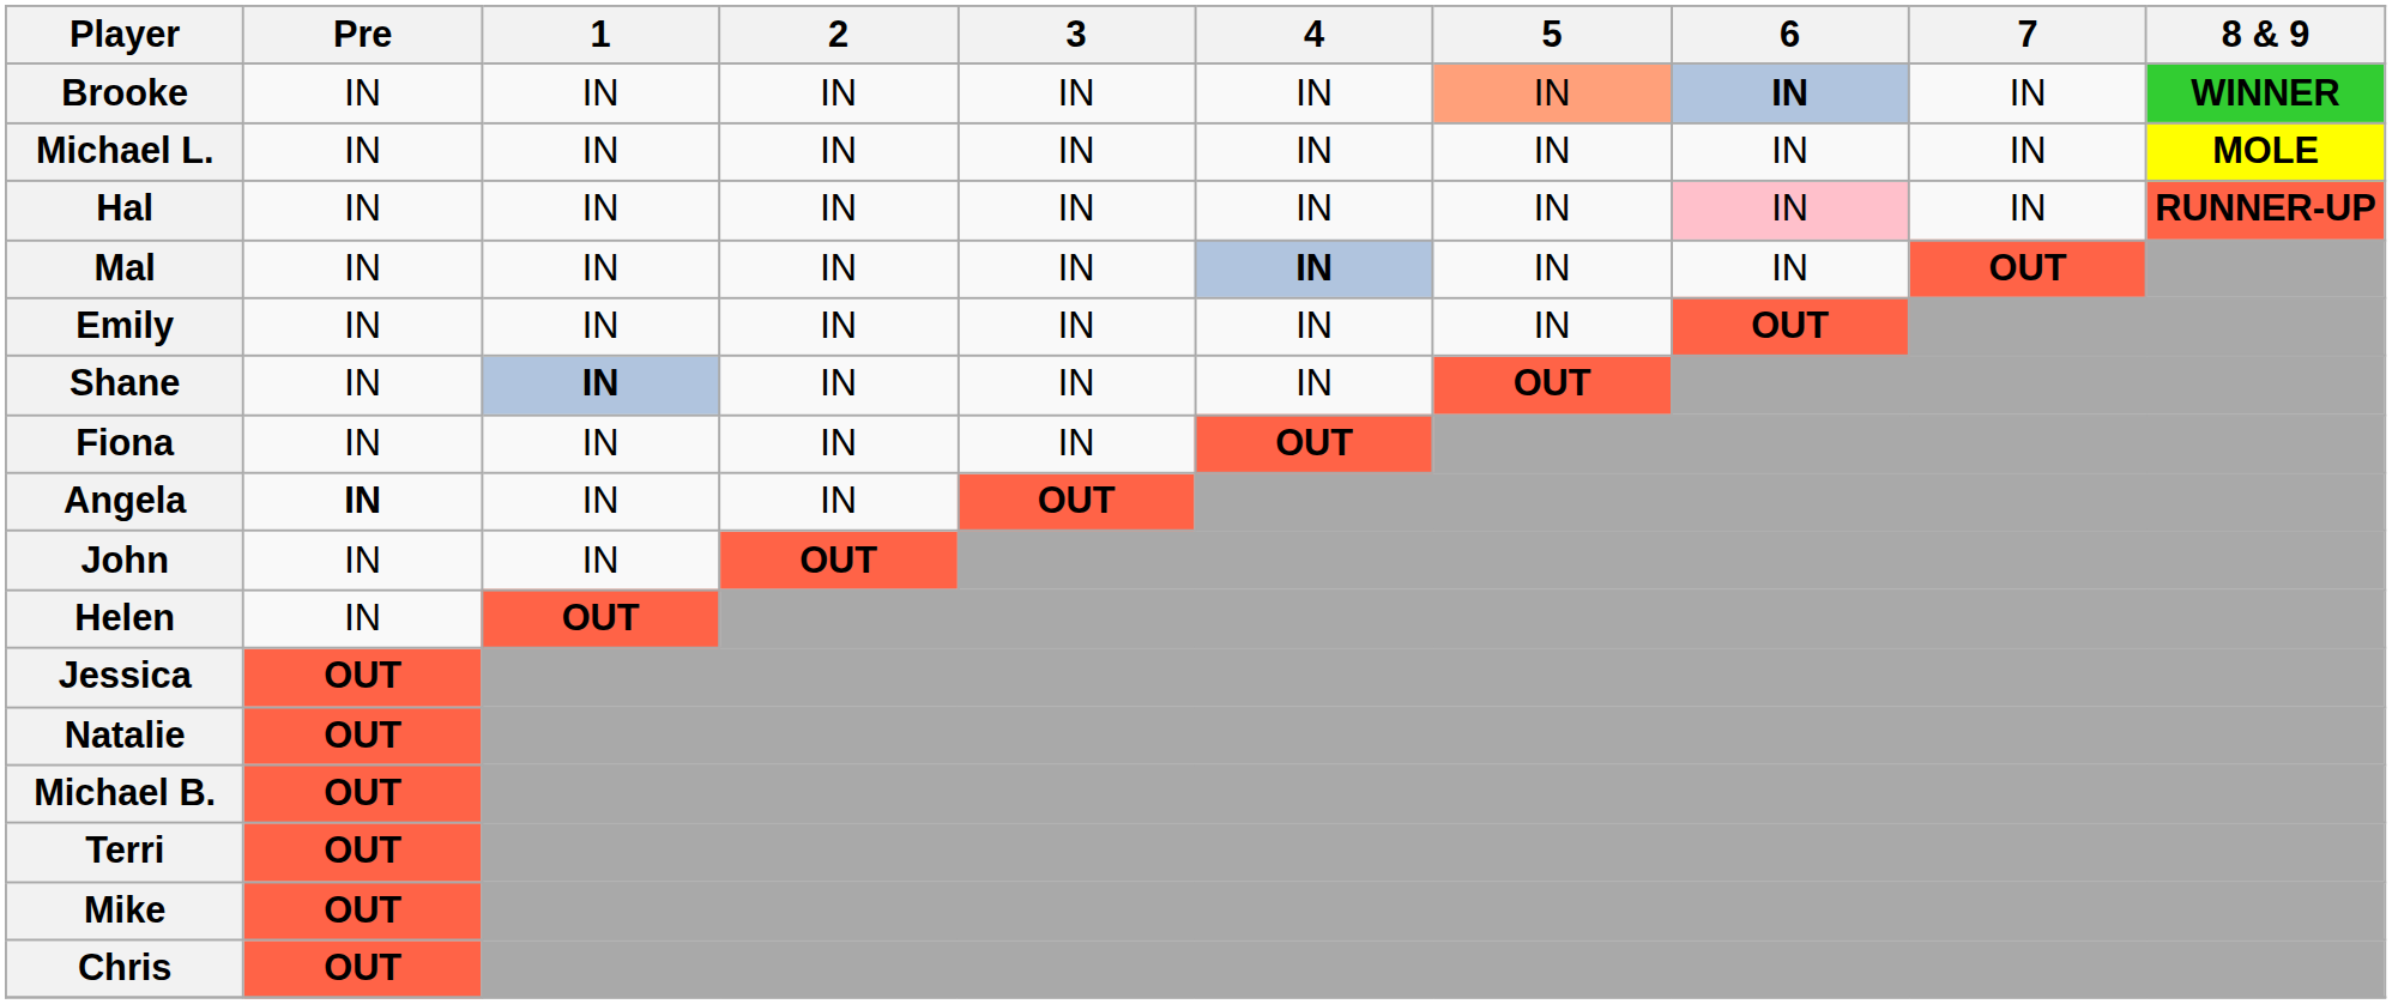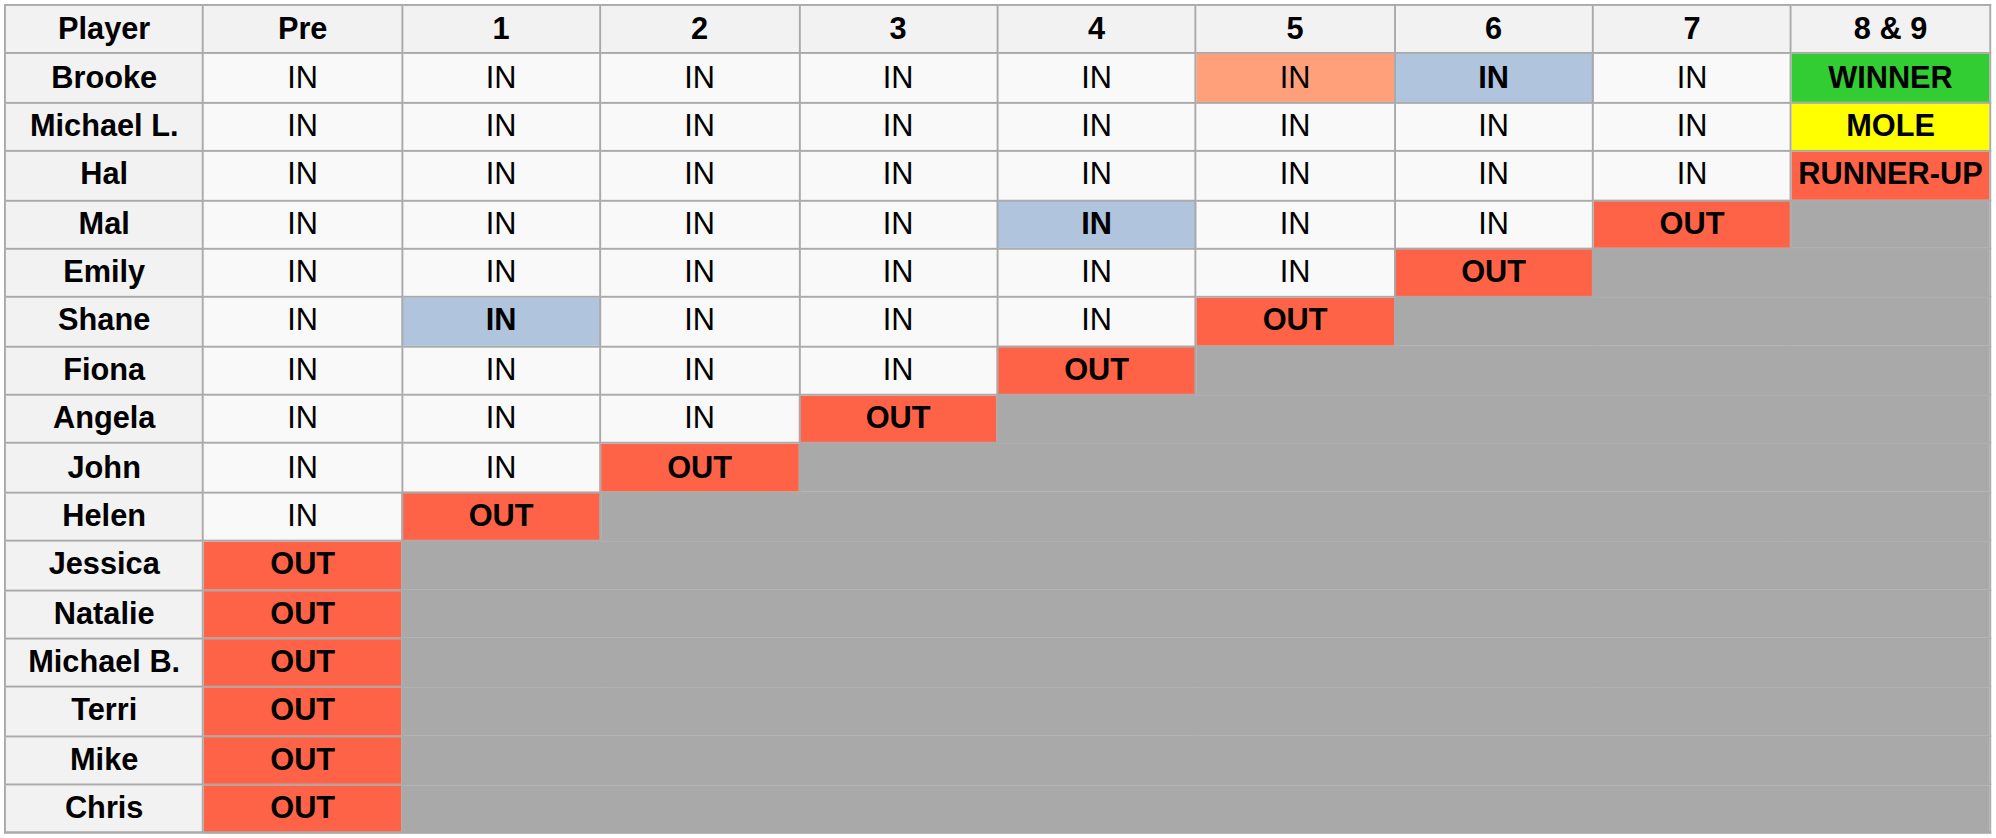Hal | 6: pink background -> no background
Angela | Pre: bold -> normal
